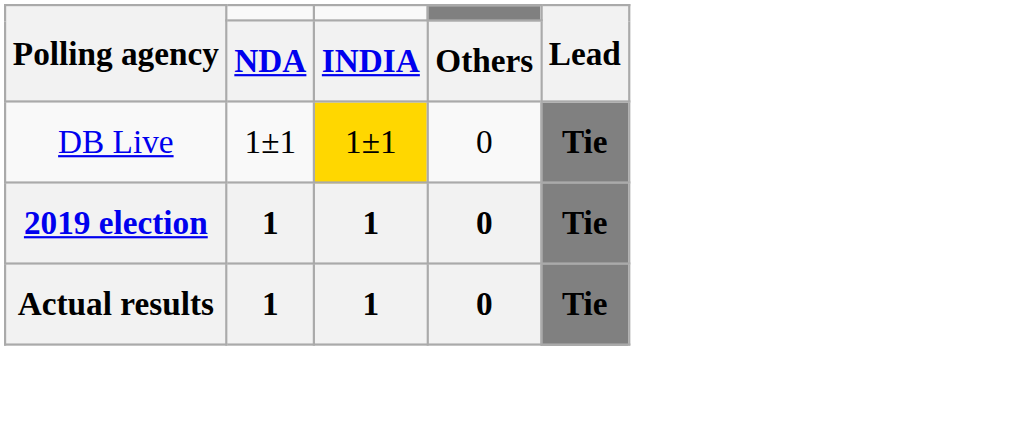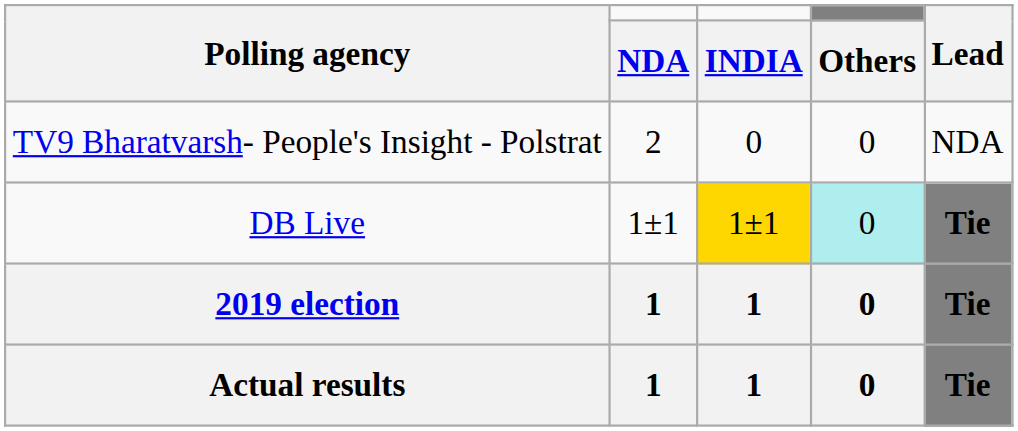+ row: TV9 Bharatvarsh- People's Insight - Polstrat | 2 | 0 | 0 | NDA
DB Live | Others: no background -> paleturquoise background
